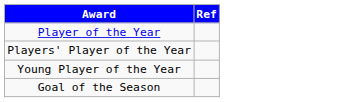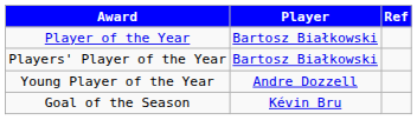+ column: Player | Bartosz Białkowski | Bartosz Białkowski | Andre Dozzell | Kévin Bru
